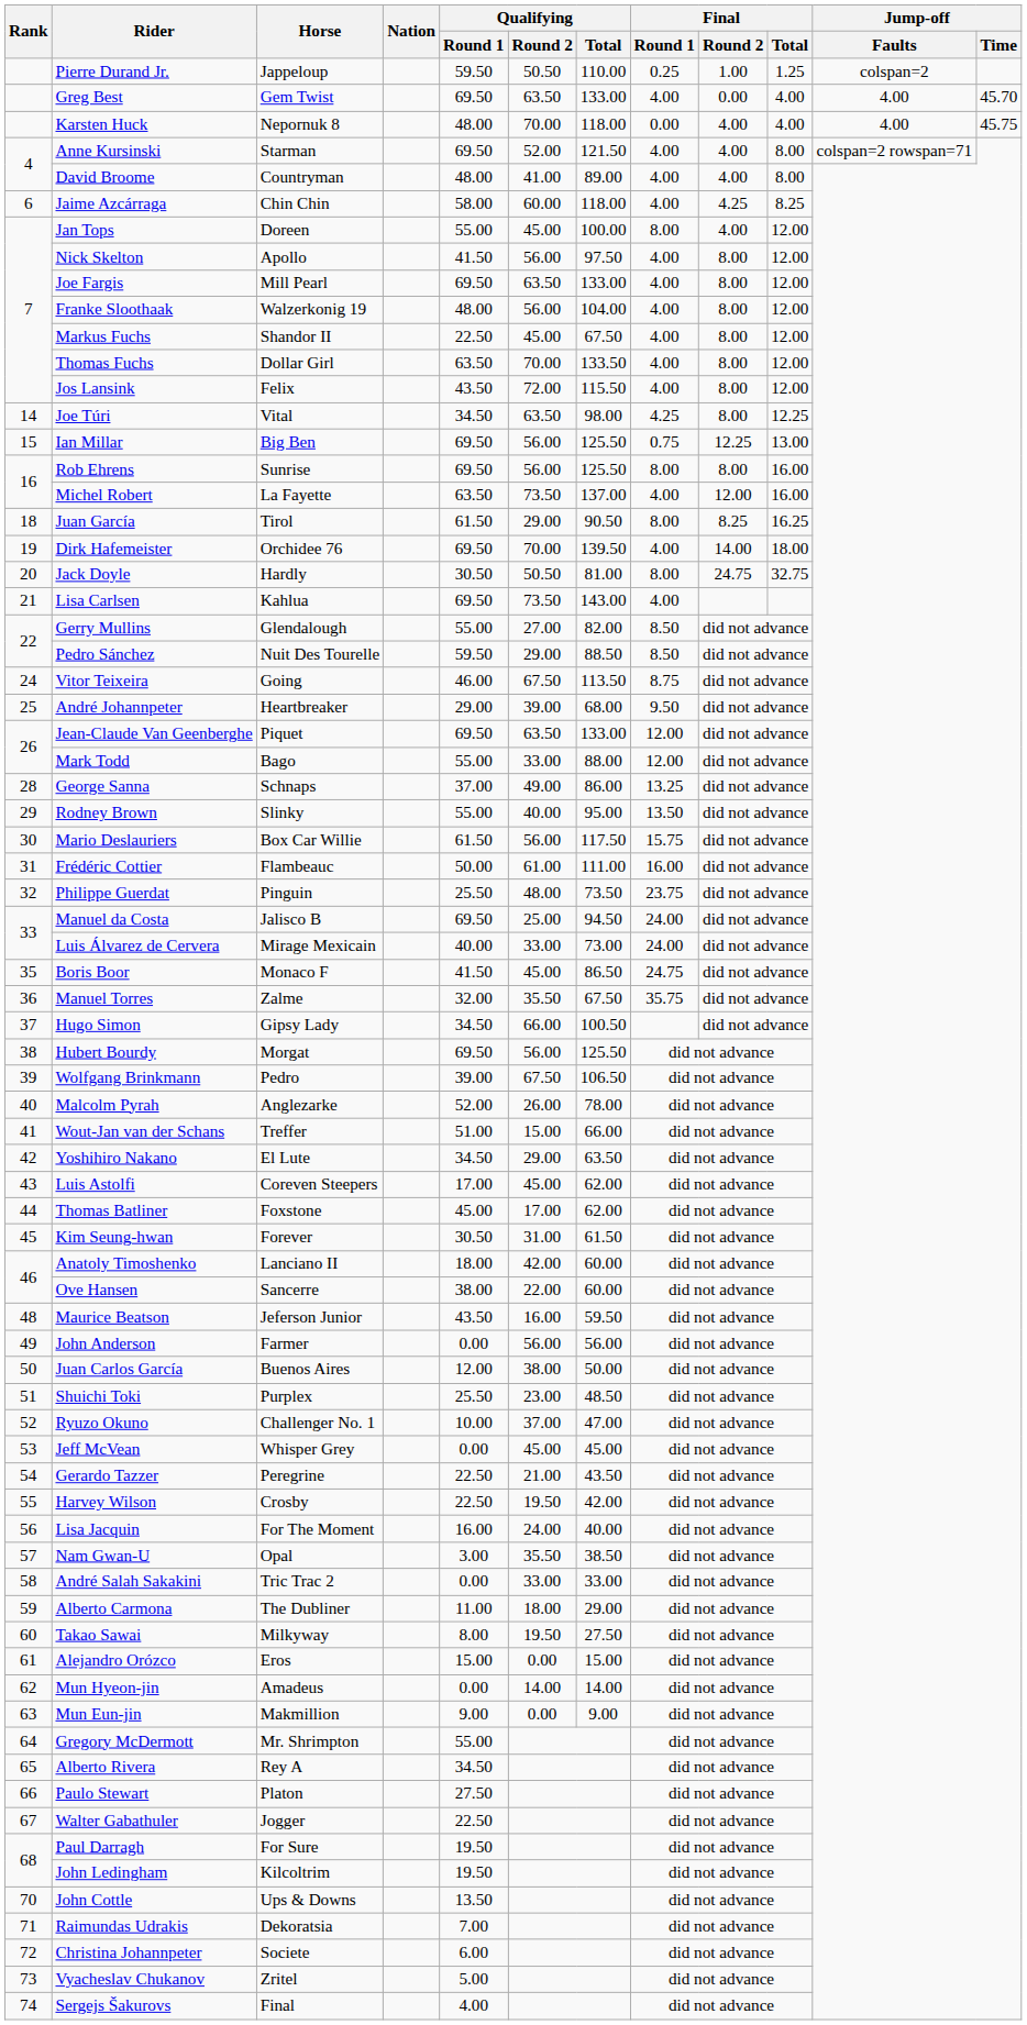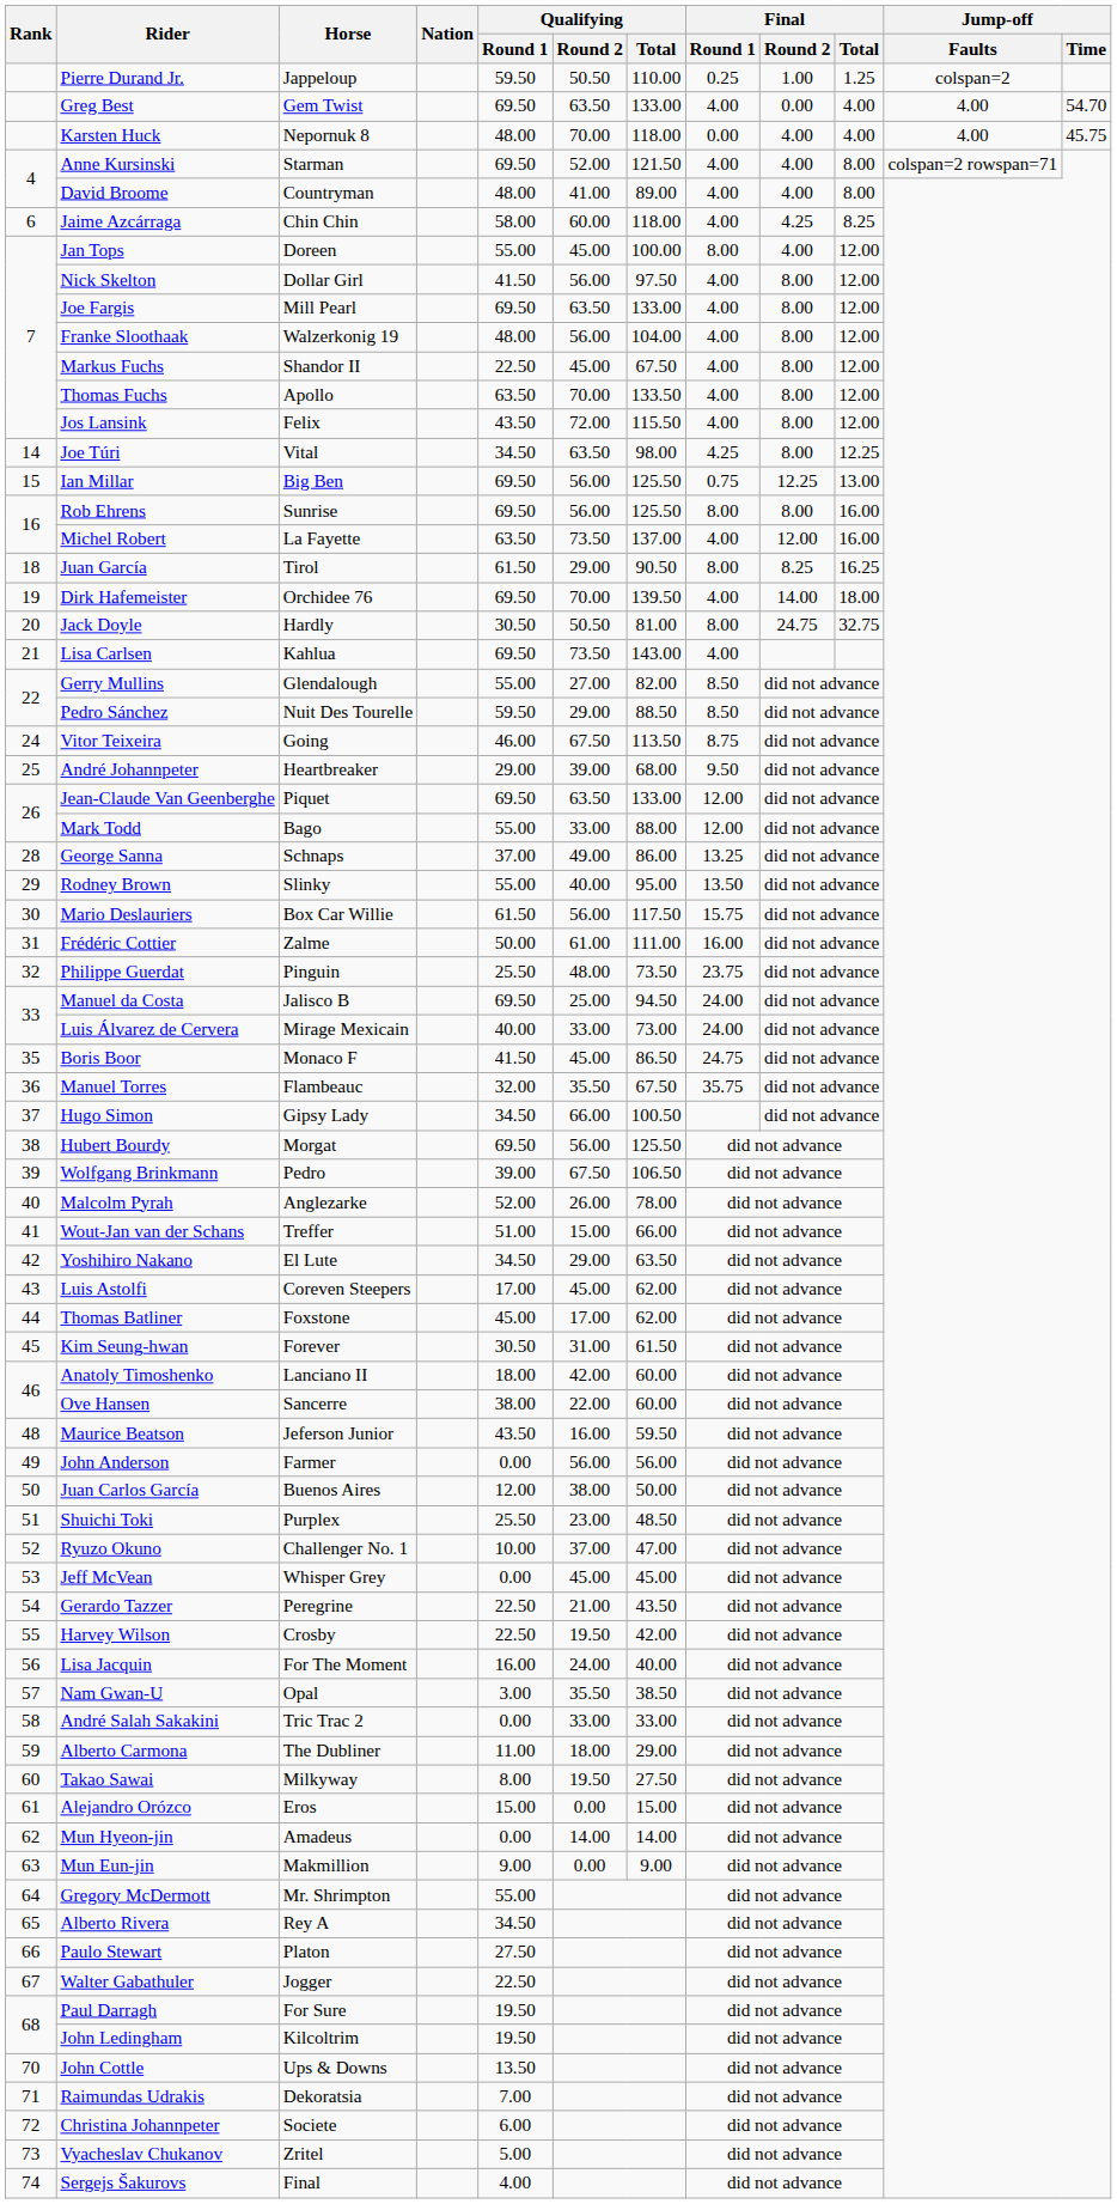Greg Best | Jump-off / Time: 45.70 -> 54.70
Nick Skelton | Horse: Apollo -> Dollar Girl
Thomas Fuchs | Horse: Dollar Girl -> Apollo
Frédéric Cottier | Horse: Flambeauc -> Zalme
Manuel Torres | Horse: Zalme -> Flambeauc
